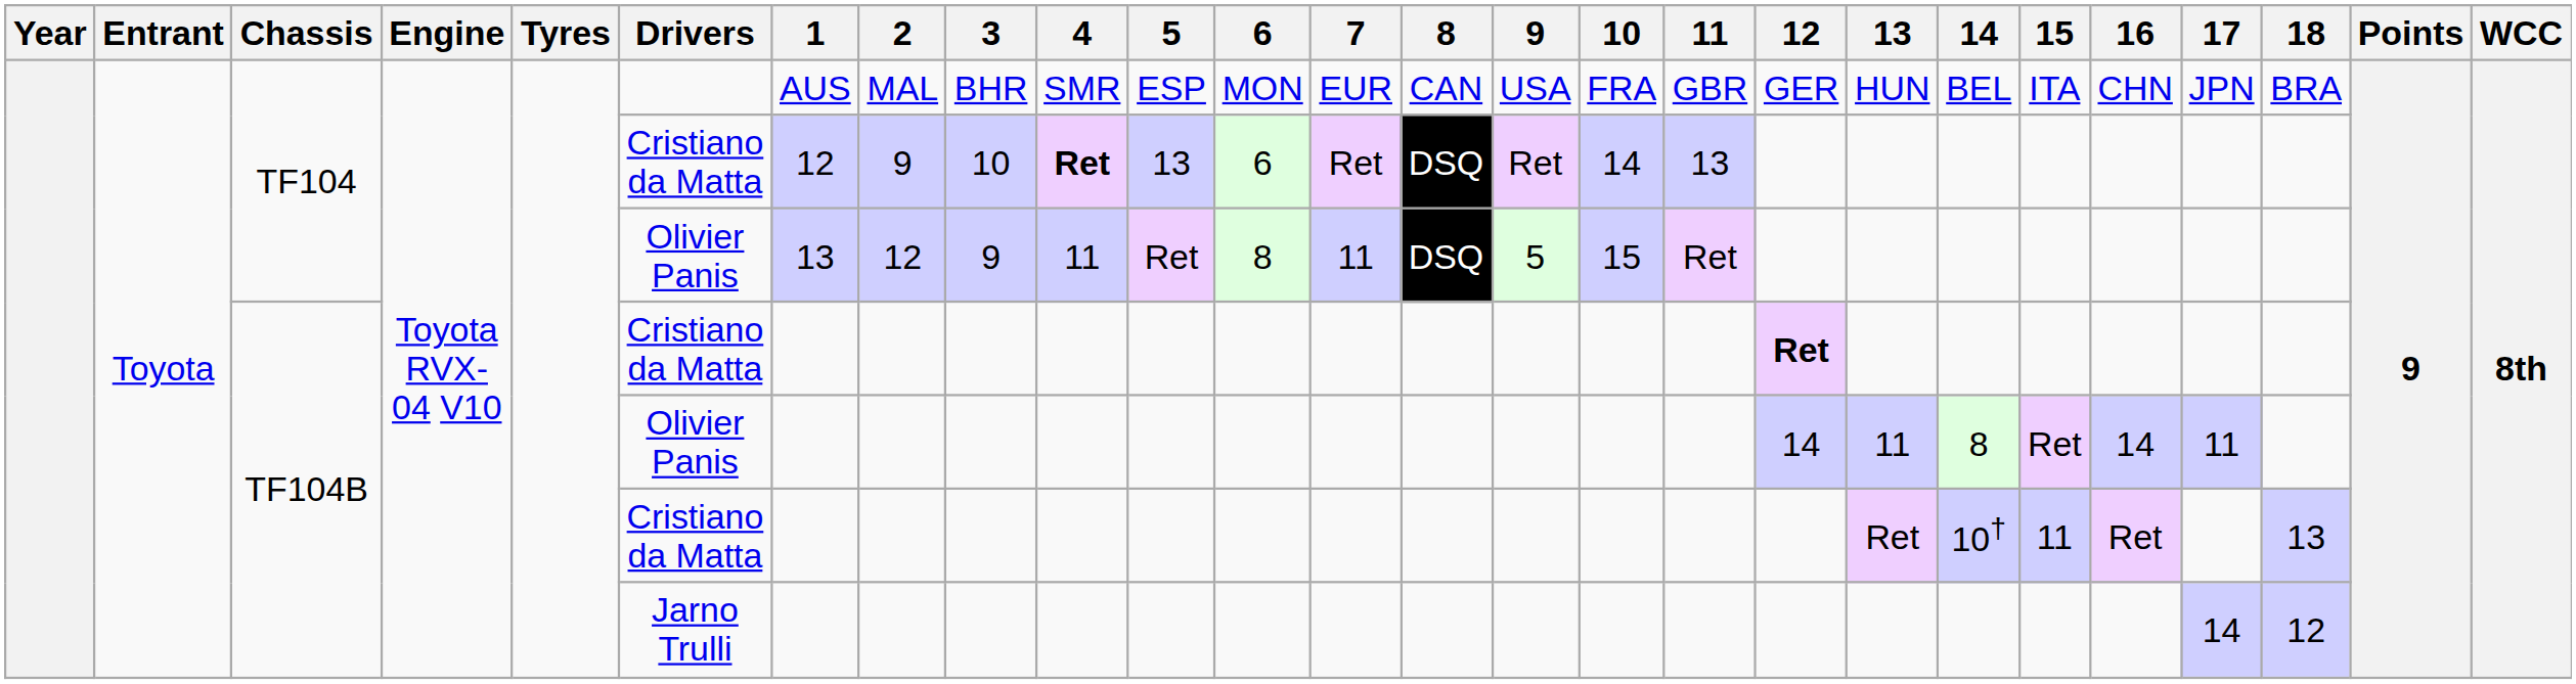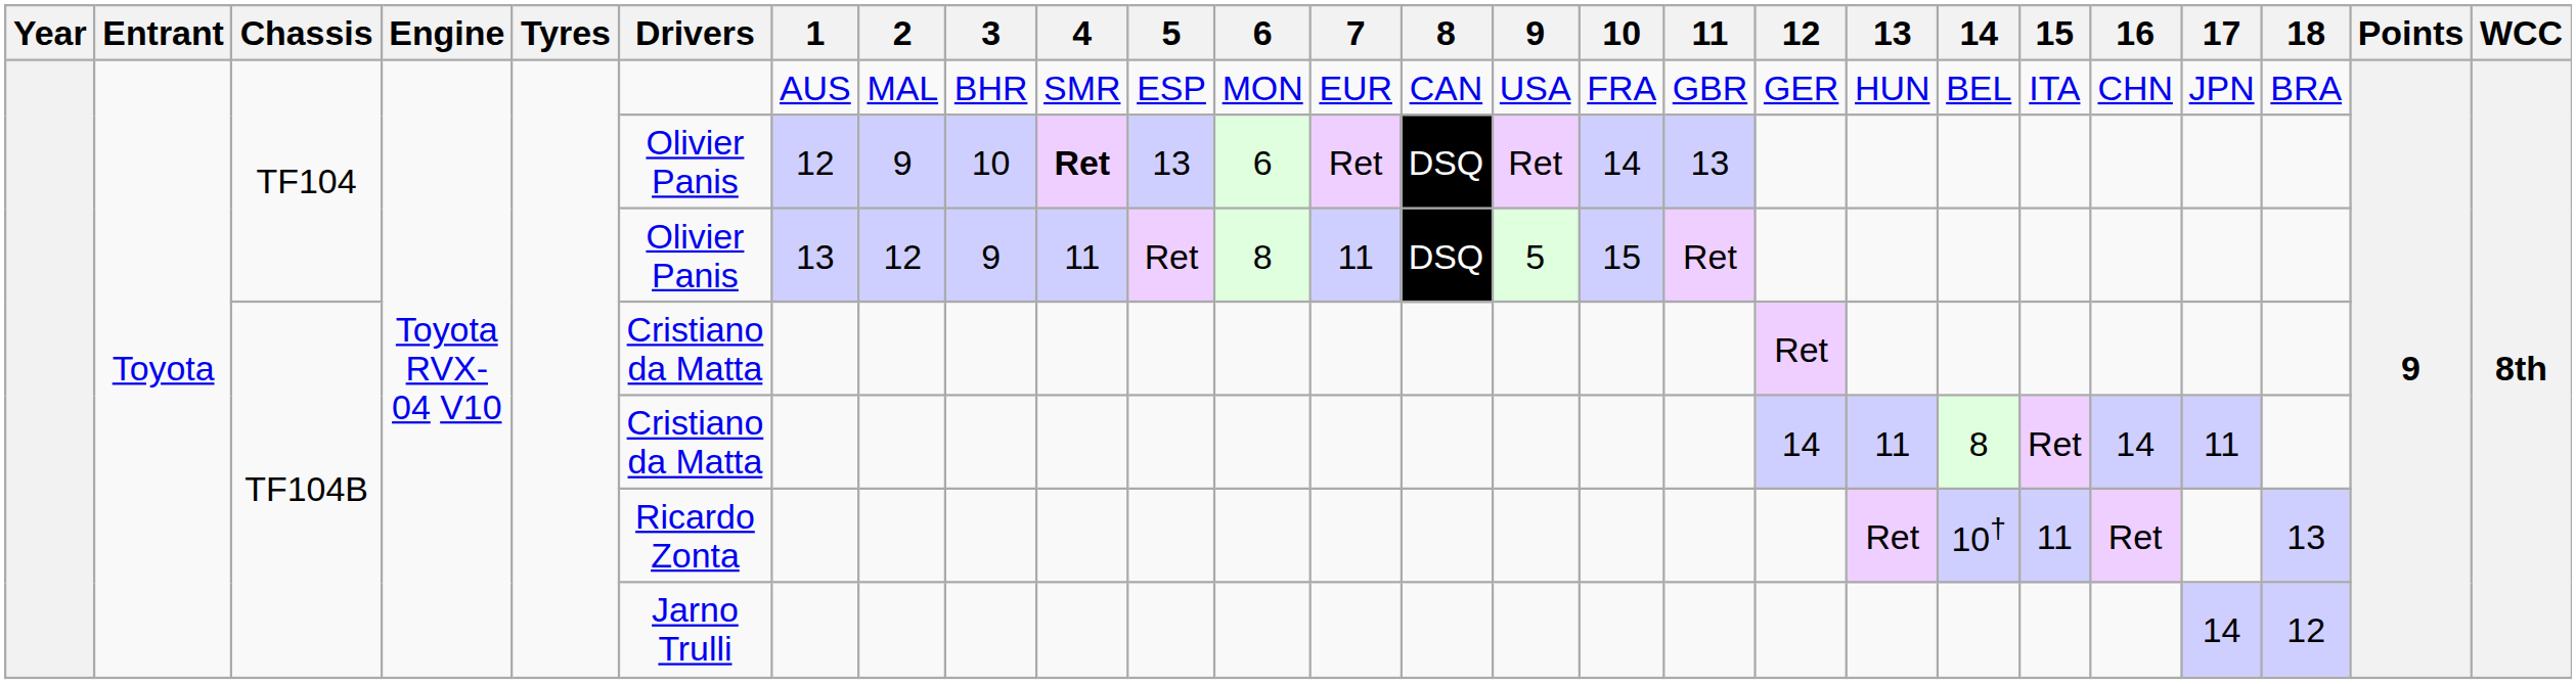row 3 | Drivers: Cristiano da Matta -> Olivier Panis
row 5 | 12: bold -> normal
row 6 | Drivers: Olivier Panis -> Cristiano da Matta
row 7 | Drivers: Cristiano da Matta -> Ricardo Zonta
